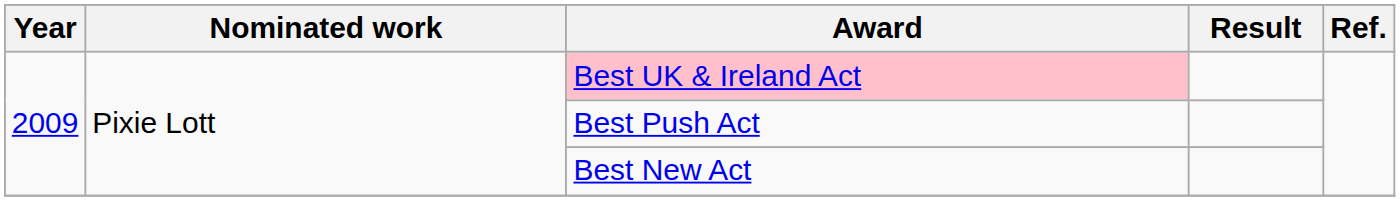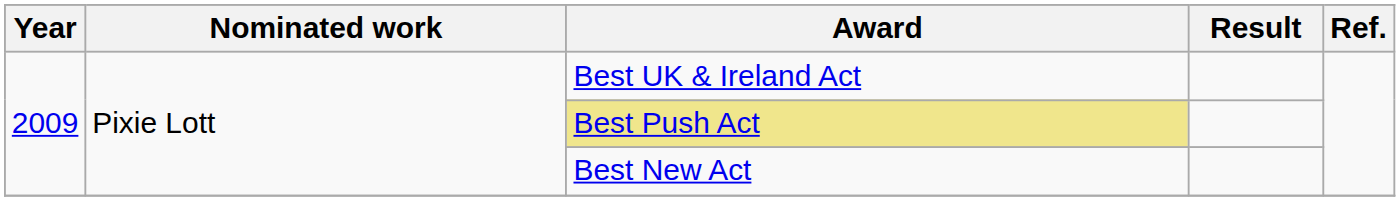Best UK & Ireland Act | Award: pink background -> no background
Best Push Act | Award: no background -> khaki background
